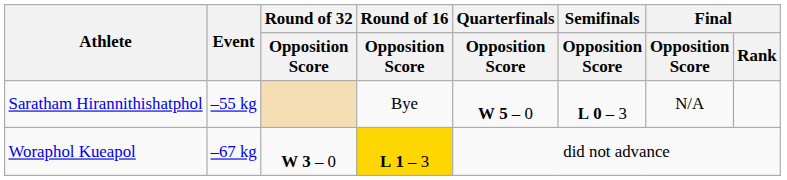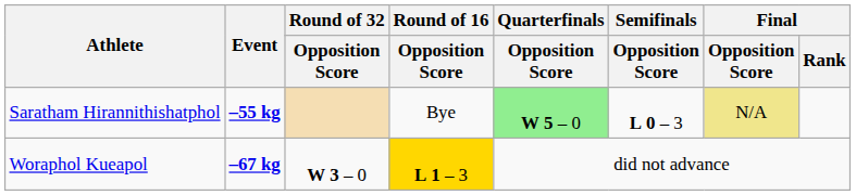Saratham Hirannithishatphol | Event: normal -> bold
Saratham Hirannithishatphol | Quarterfinals / Opposition Score: no background -> lightgreen background
Saratham Hirannithishatphol | Final / Opposition Score: no background -> khaki background
Woraphol Kueapol | Event: normal -> bold
